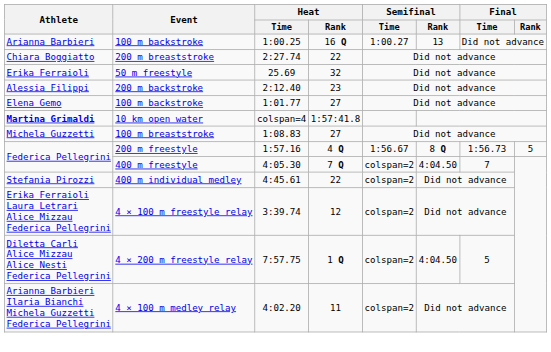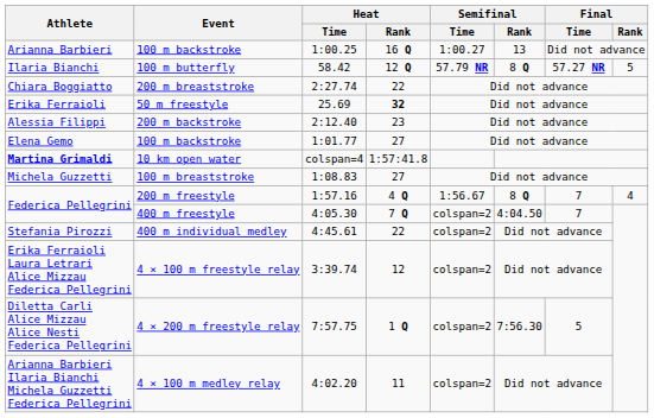+ row: Ilaria Bianchi | 100 m butterfly | 58.42 | 12 Q | 57.79 NR | 8 Q | 57.27 NR | 5
Erika Ferraioli | Heat / Rank: normal -> bold
Federica Pellegrini / 200 m freestyle | Final / Time: 1:56.73 -> 7
Federica Pellegrini / 200 m freestyle | Final / Rank: 5 -> 4
Diletta Carli Alice Mizzau Alice Nesti Federica Pellegrini | Semifinal / Rank: 4:04.50 -> 7:56.30
